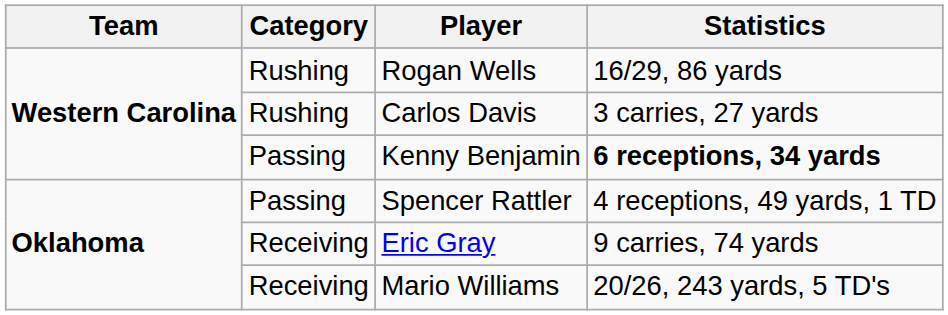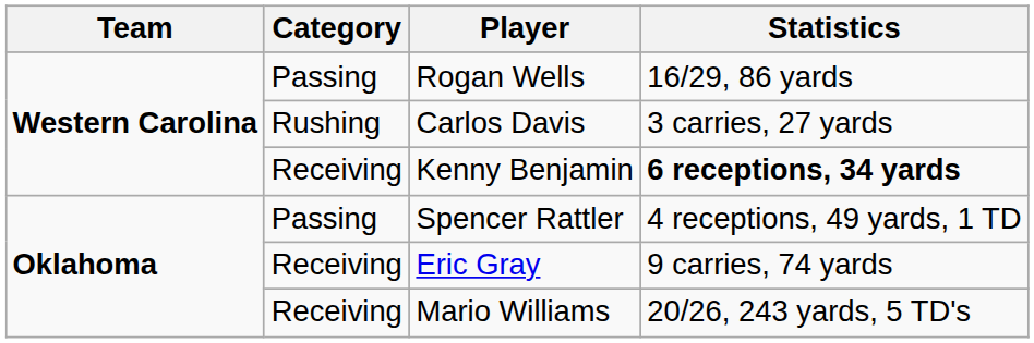Rogan Wells | Category: Rushing -> Passing
Kenny Benjamin | Category: Passing -> Receiving
